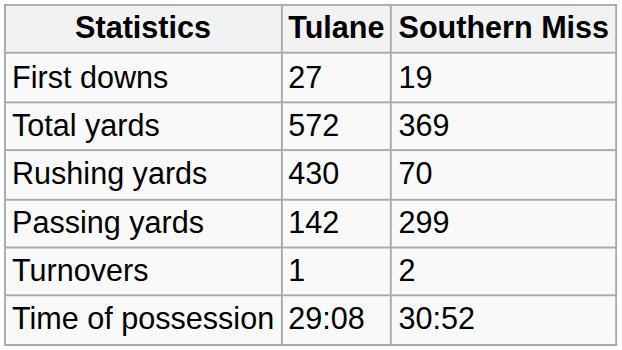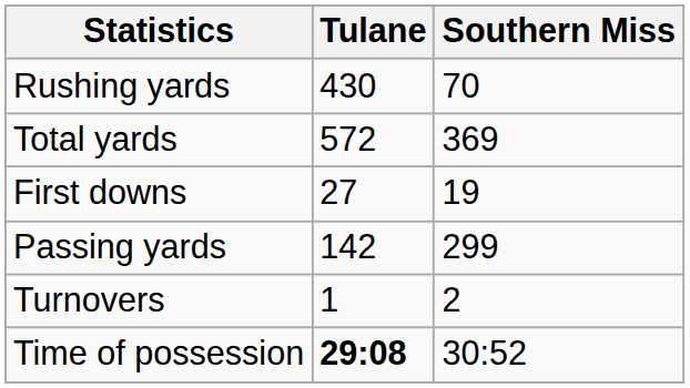rows swapped: First downs <-> Rushing yards
Time of possession | Tulane: normal -> bold
